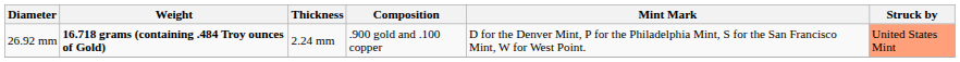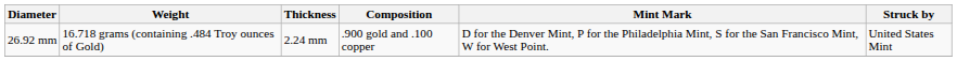26.92 mm | Weight: bold -> normal
26.92 mm | Struck by: lightsalmon background -> no background
